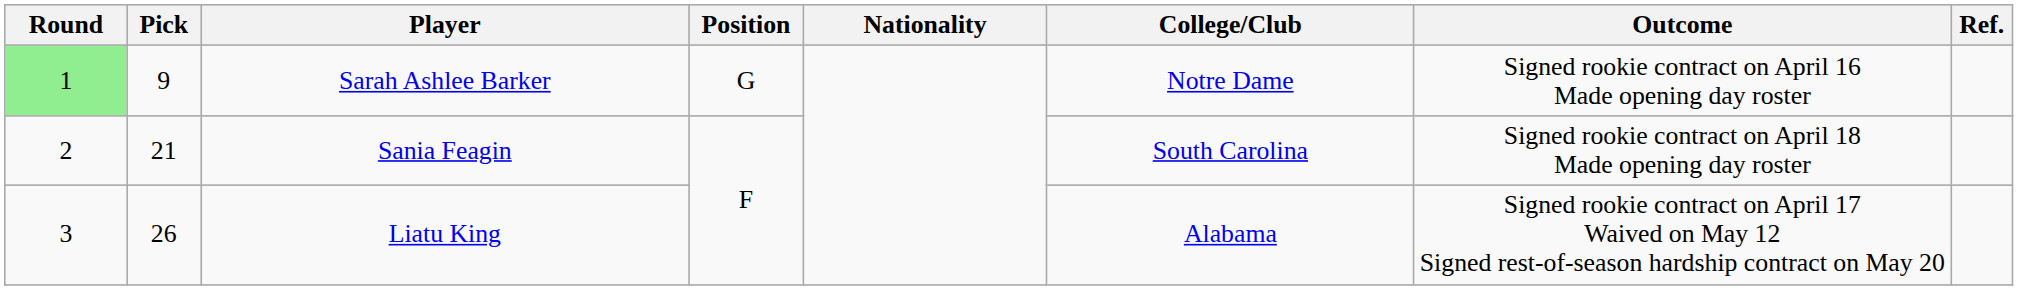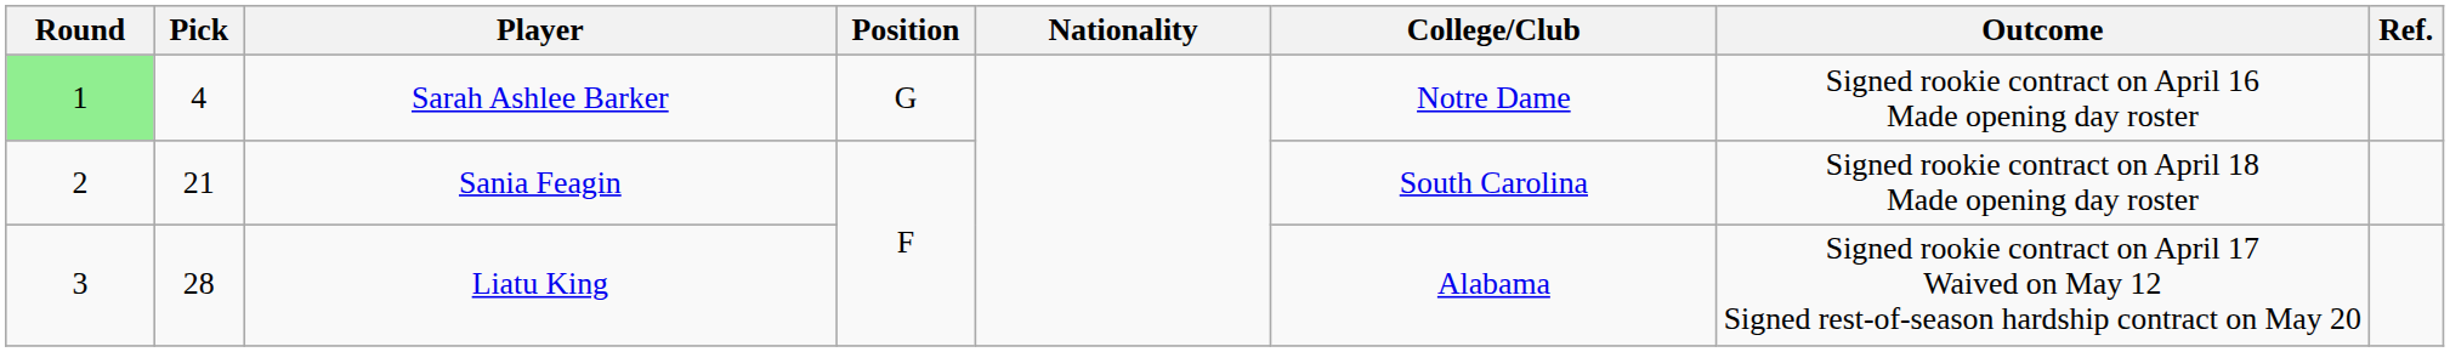Sarah Ashlee Barker | Pick: 9 -> 4
Liatu King | Pick: 26 -> 28
